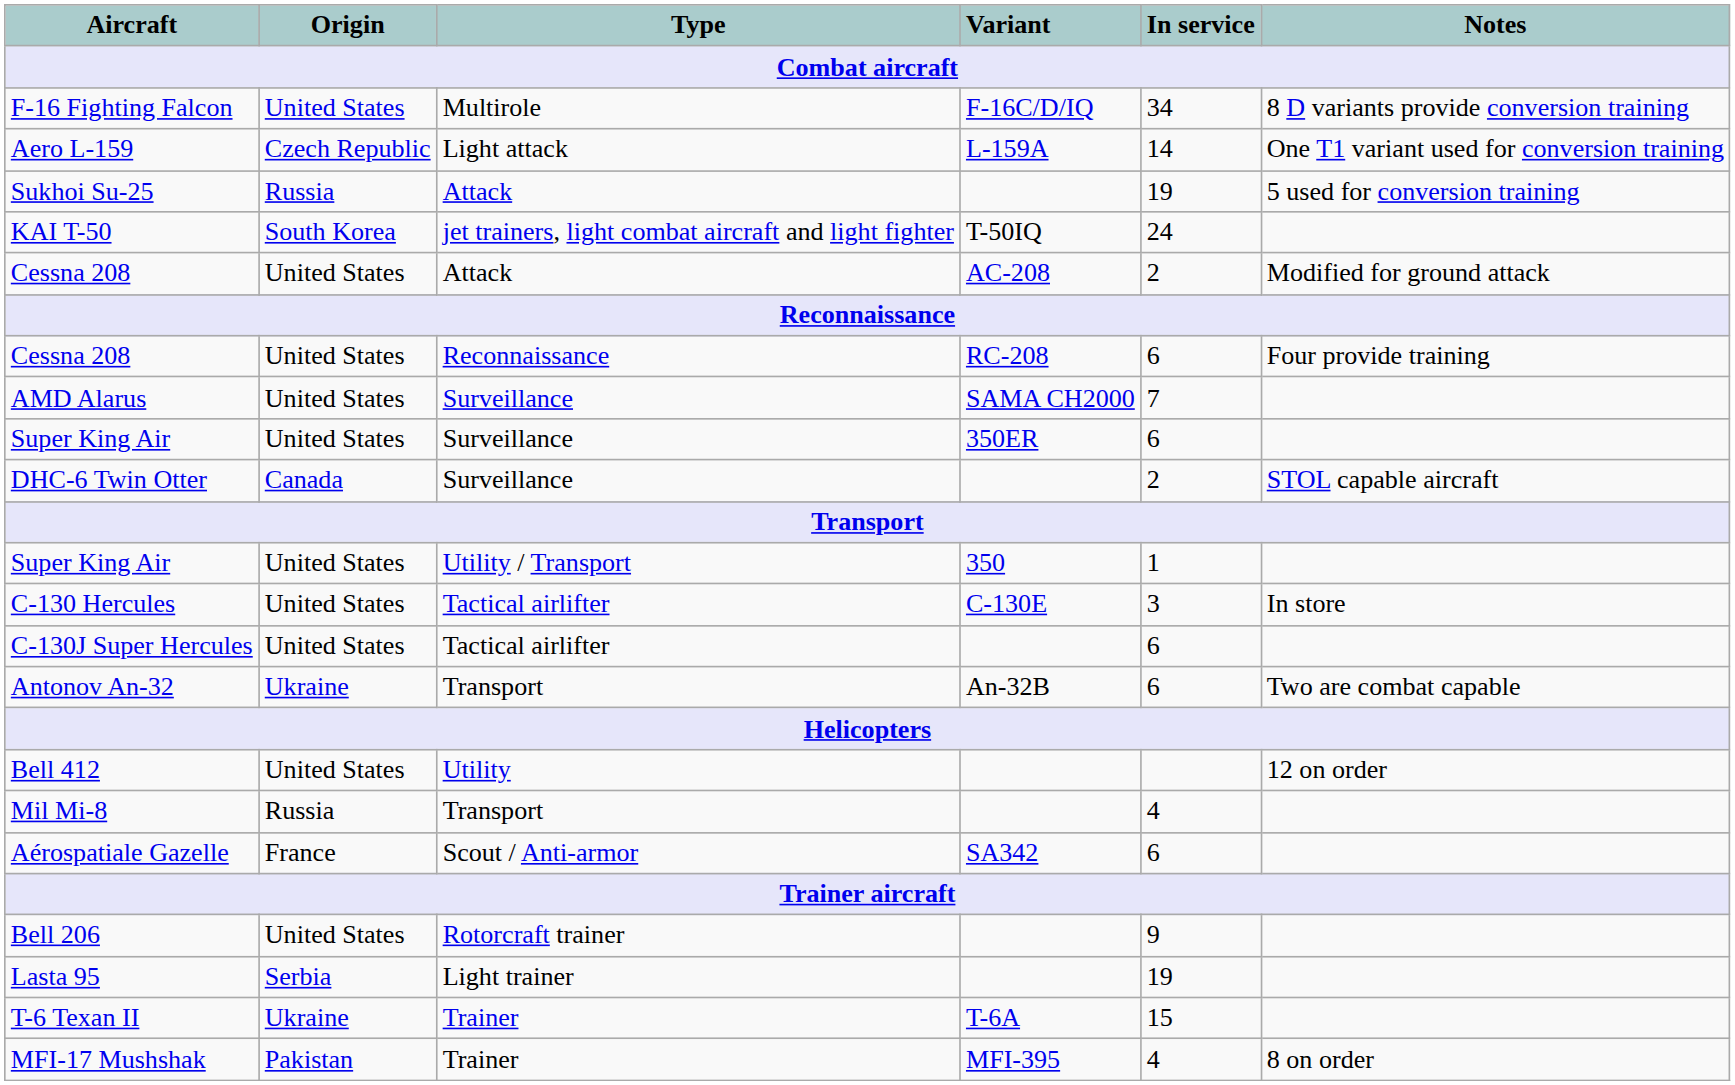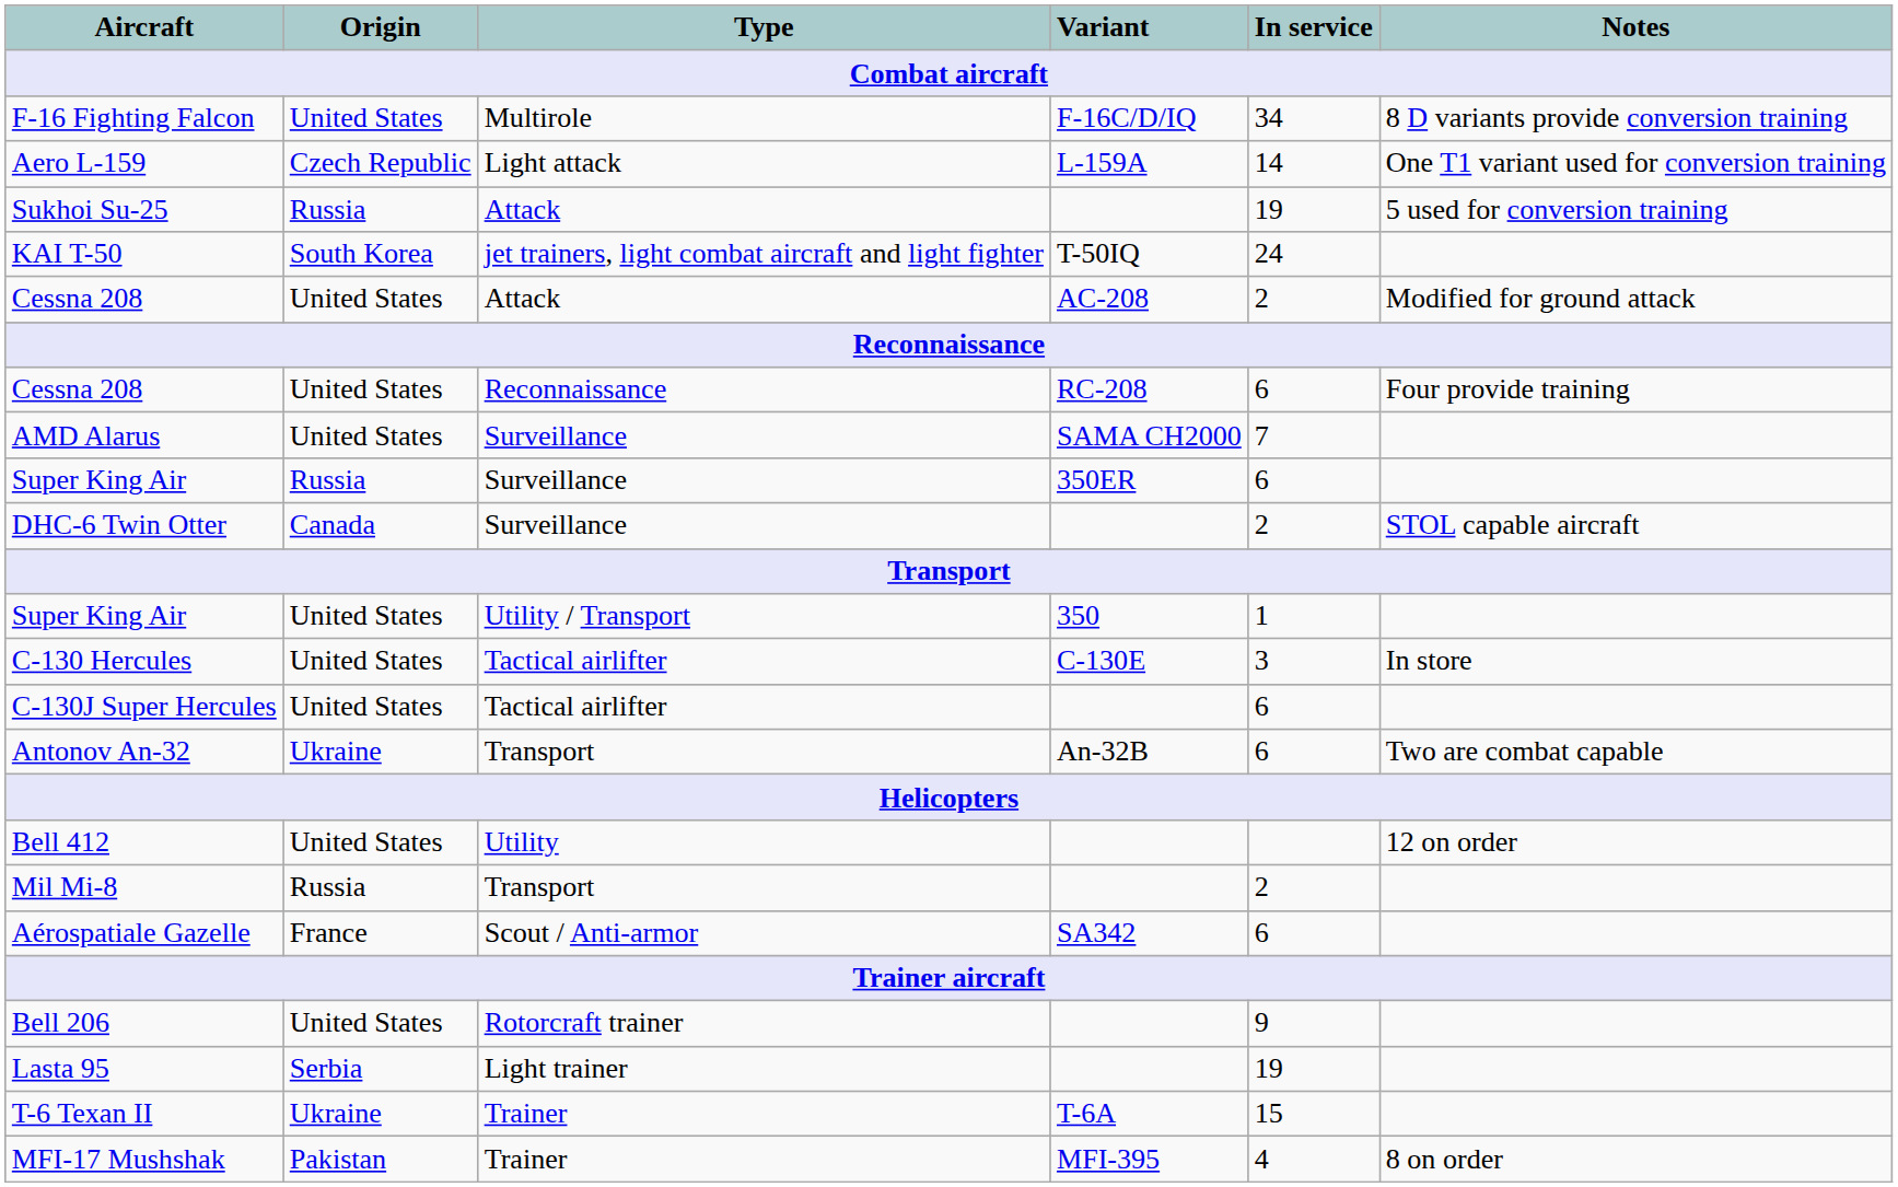Super King Air / Surveillance | Origin: United States -> Russia
Mil Mi-8 | In service: 4 -> 2
